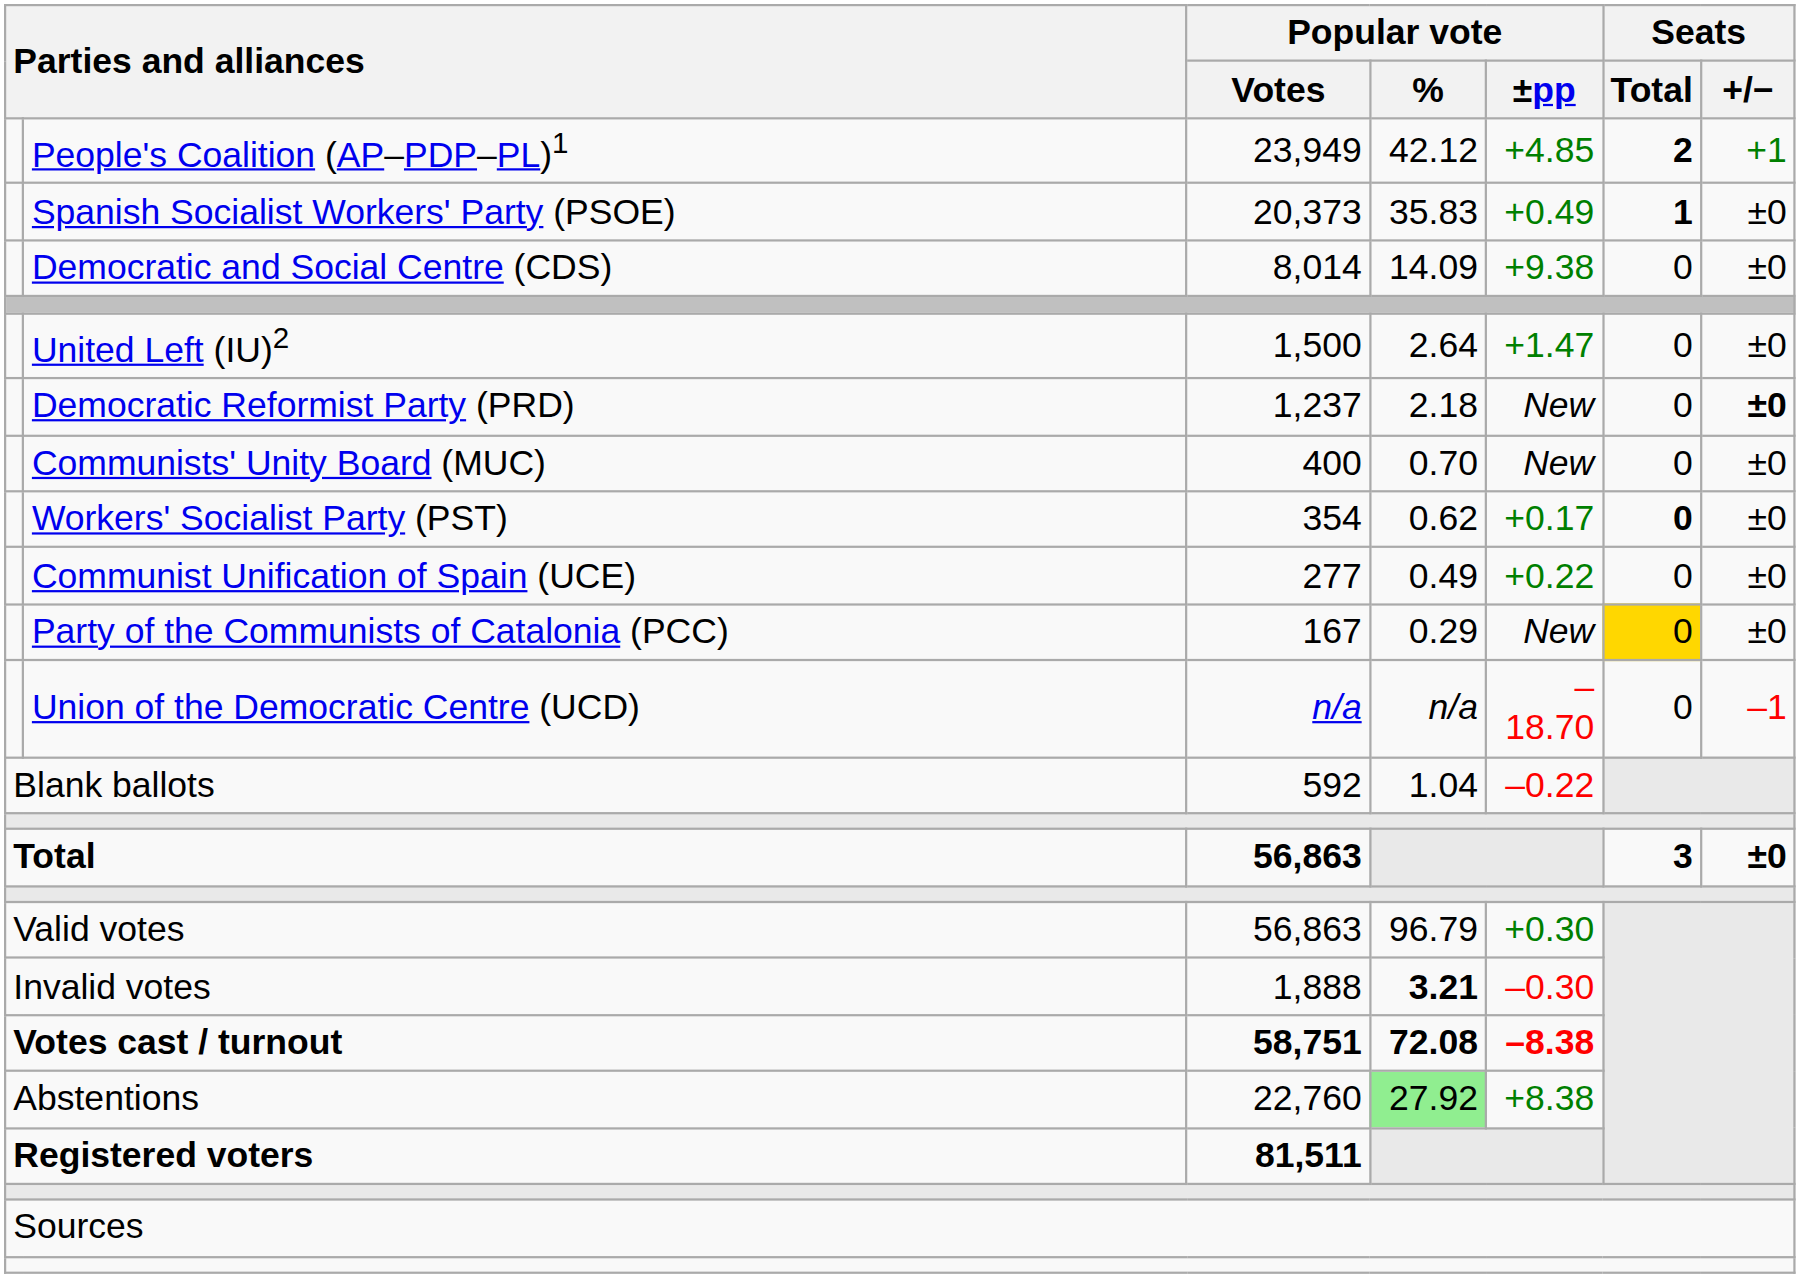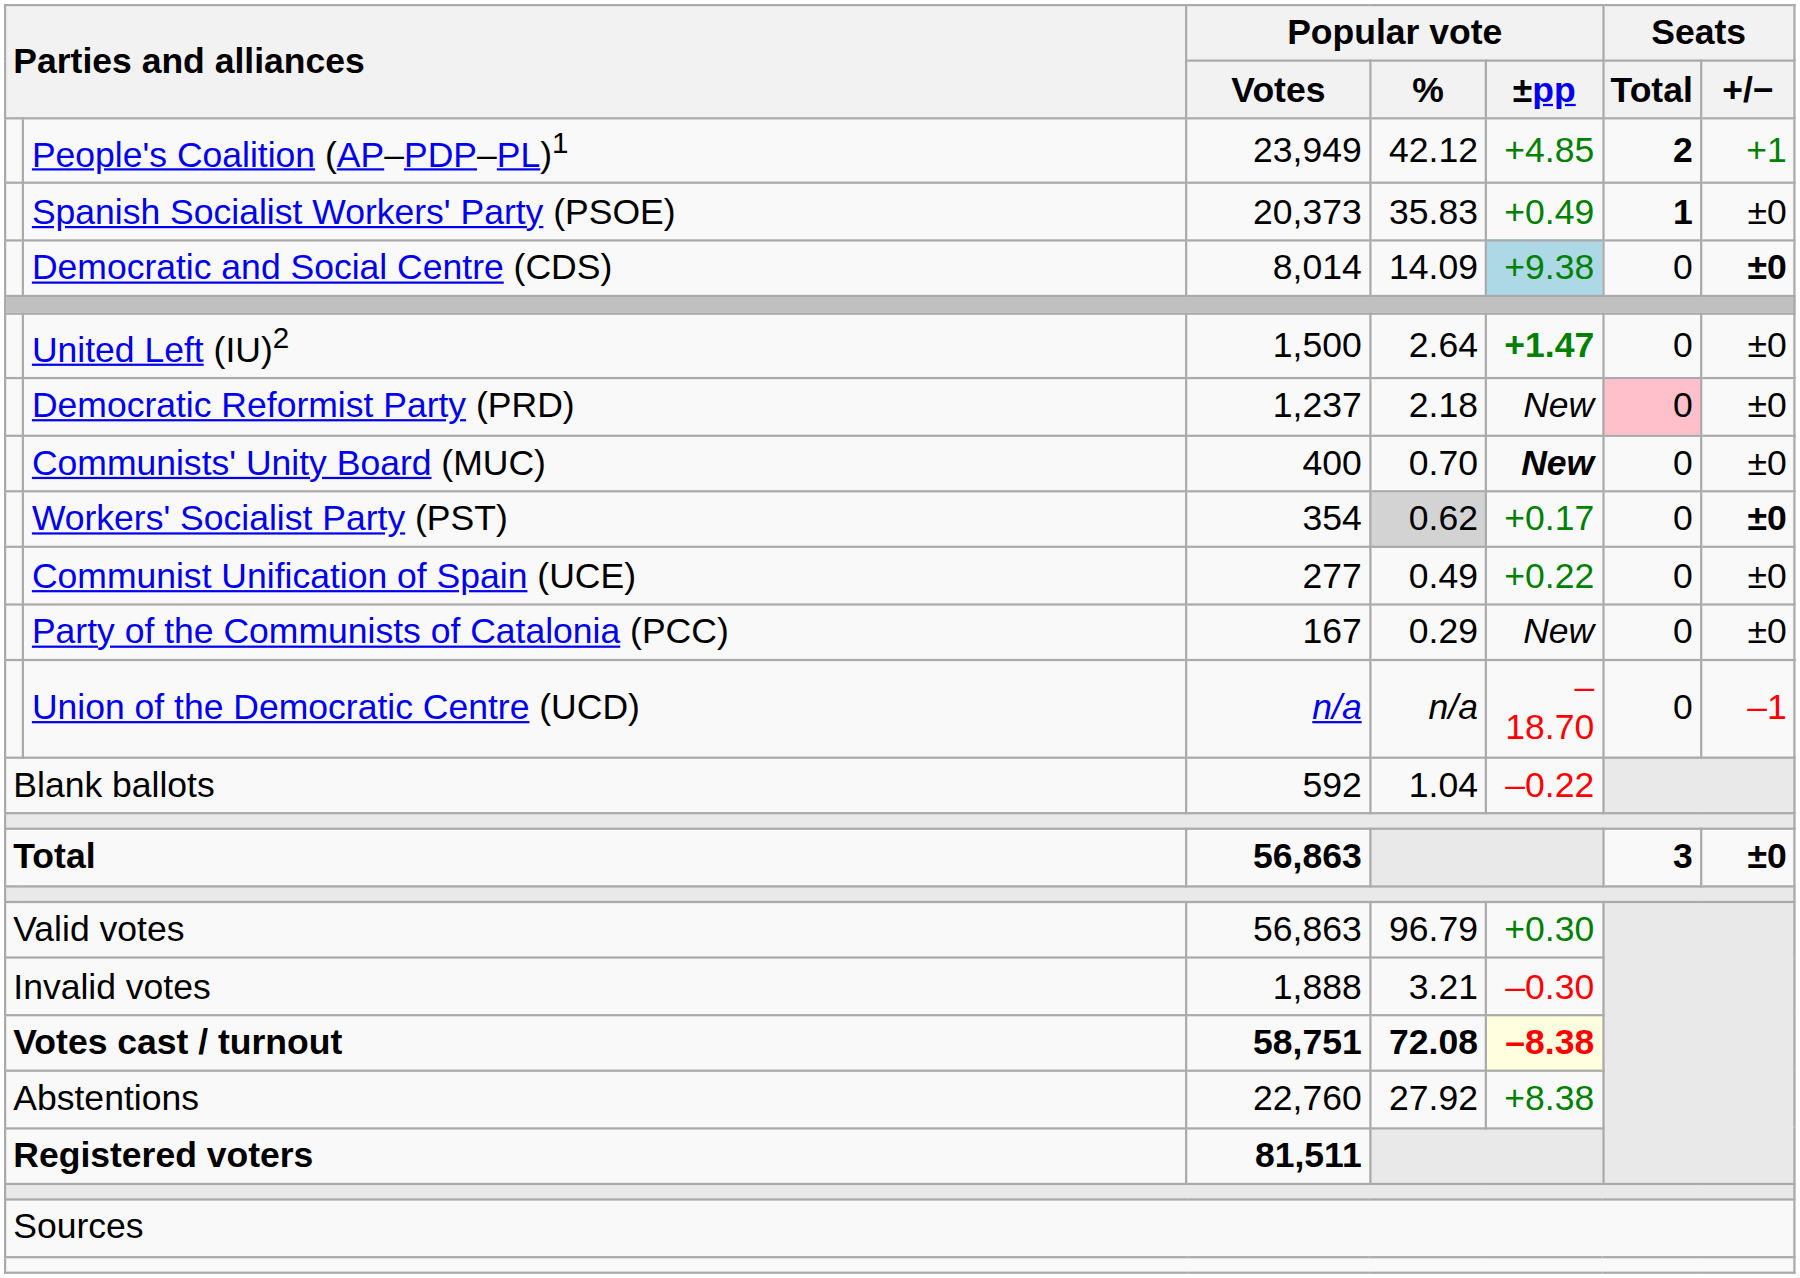Democratic and Social Centre (CDS) | Popular vote / ±pp: no background -> lightblue background
Democratic and Social Centre (CDS) | Seats / +/−: normal -> bold
United Left (IU)2 | Popular vote / ±pp: normal -> bold
Democratic Reformist Party (PRD) | Seats / Total: no background -> pink background
Democratic Reformist Party (PRD) | Seats / +/−: bold -> normal
Communists' Unity Board (MUC) | Popular vote / ±pp: normal -> bold
Workers' Socialist Party (PST) | Popular vote / %: no background -> lightgrey background
Workers' Socialist Party (PST) | Seats / Total: bold -> normal
Workers' Socialist Party (PST) | Seats / +/−: normal -> bold
Party of the Communists of Catalonia (PCC) | Seats / Total: gold background -> no background
Invalid votes | Popular vote / %: bold -> normal
Votes cast / turnout | Popular vote / ±pp: no background -> lightyellow background
Abstentions | Popular vote / %: lightgreen background -> no background
